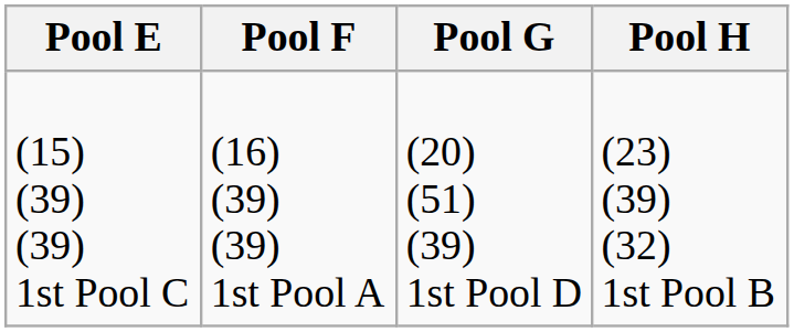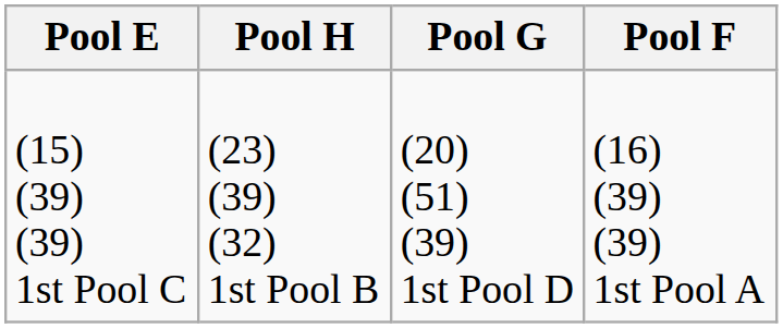columns swapped: Pool F <-> Pool H
